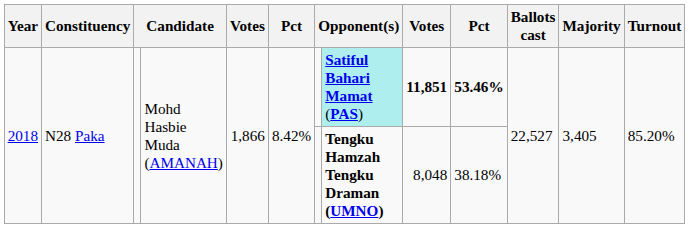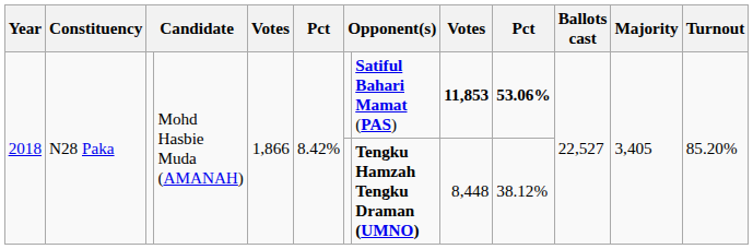row 2 | column 8: paleturquoise background -> no background
row 2 | column 9: 11,851 -> 11,853
row 2 | column 10: 53.46% -> 53.06%
row 3 | column 9: 8,048 -> 8,448
row 3 | column 10: 38.18% -> 38.12%
